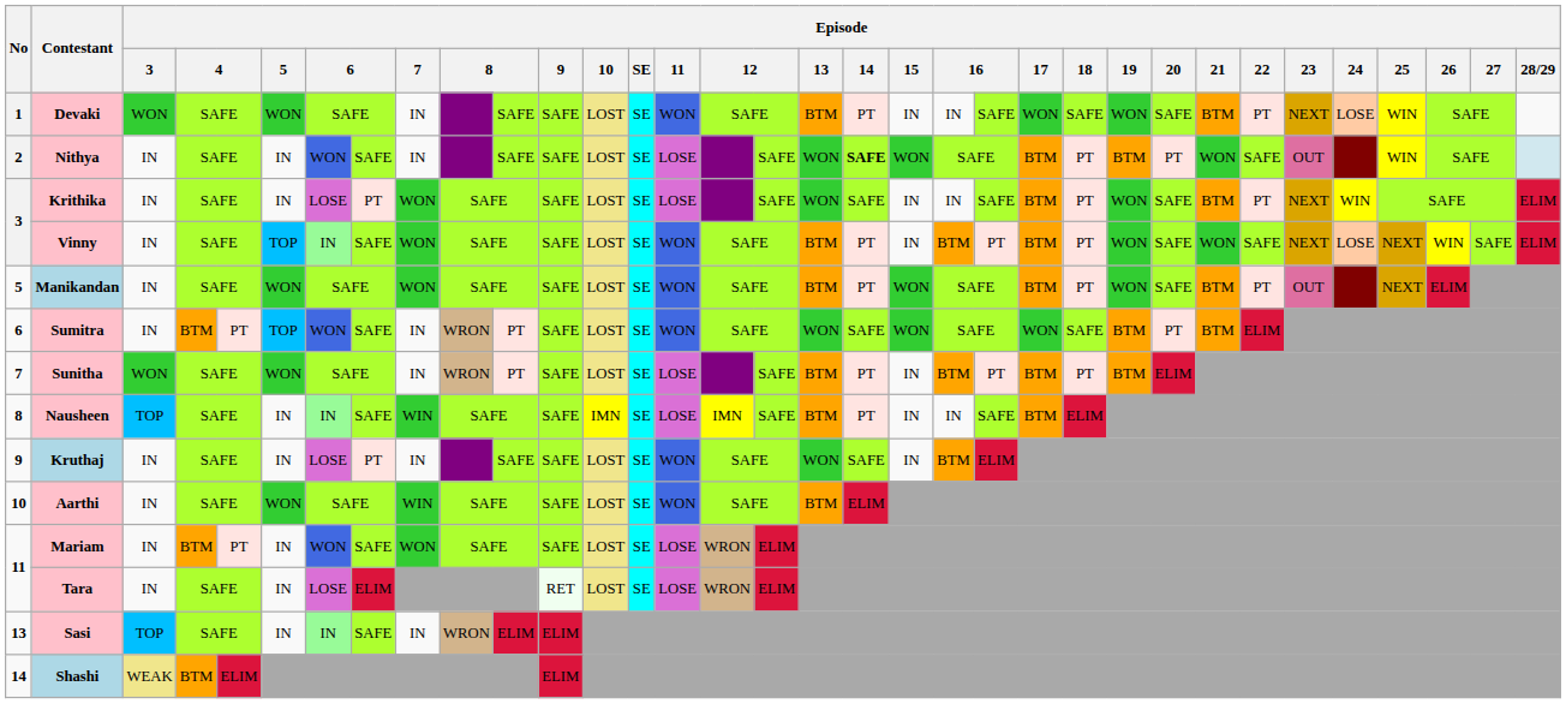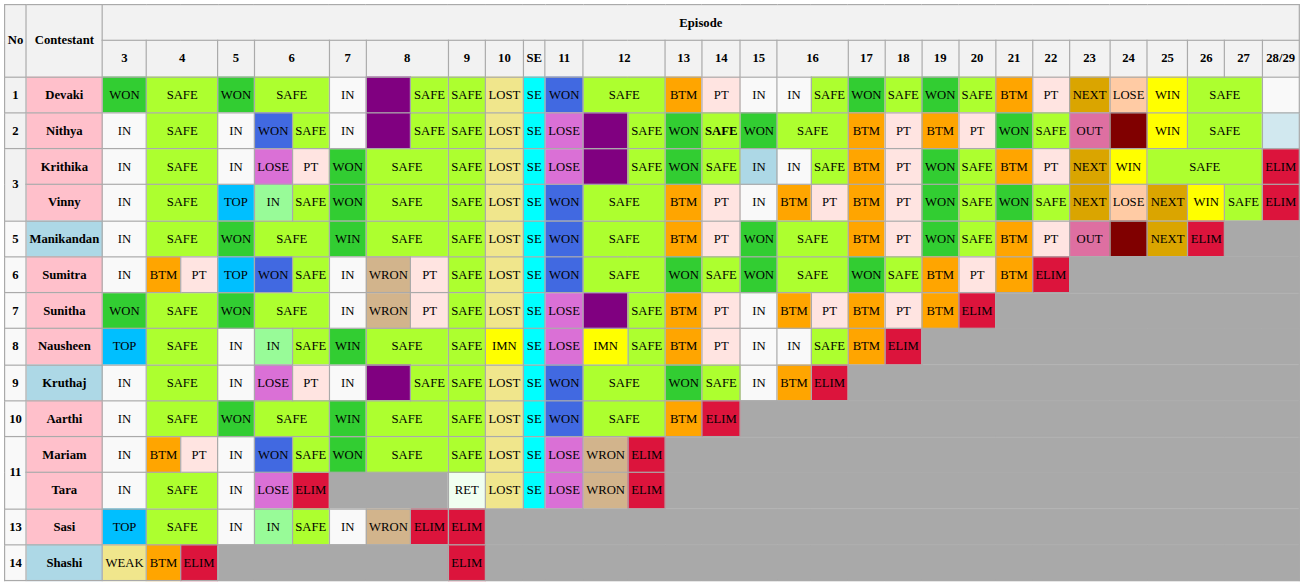Krithika | Episode / 15: no background -> lightblue background
Manikandan | Episode / 7: WON -> WIN
